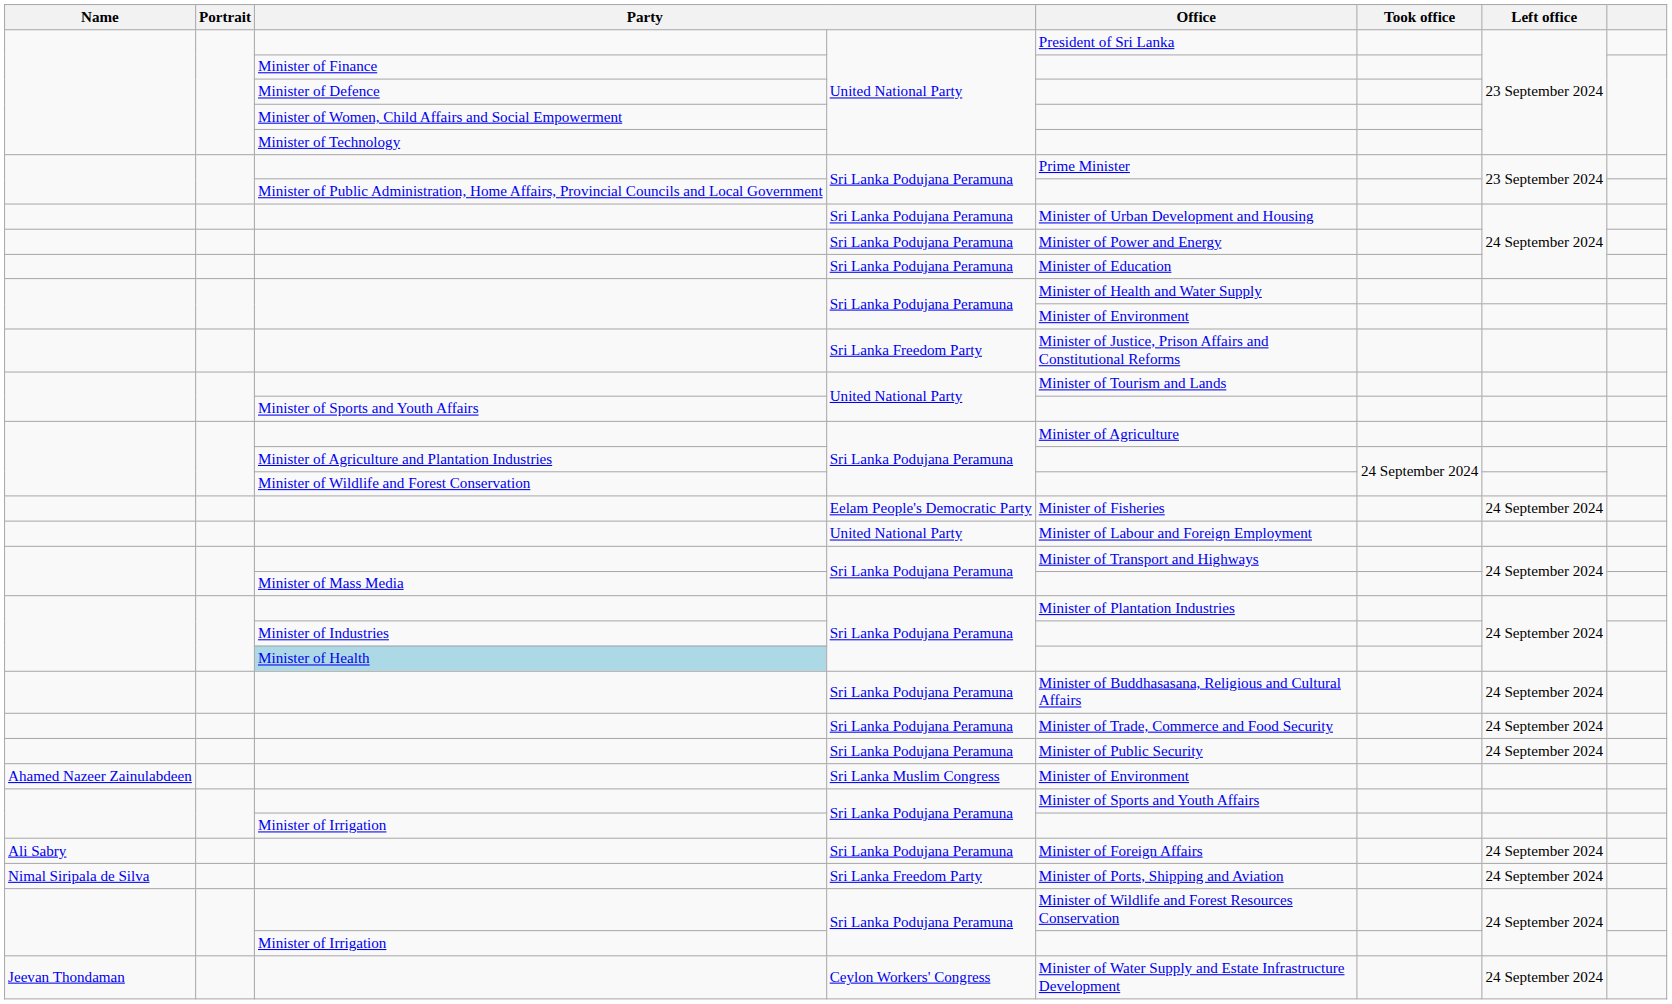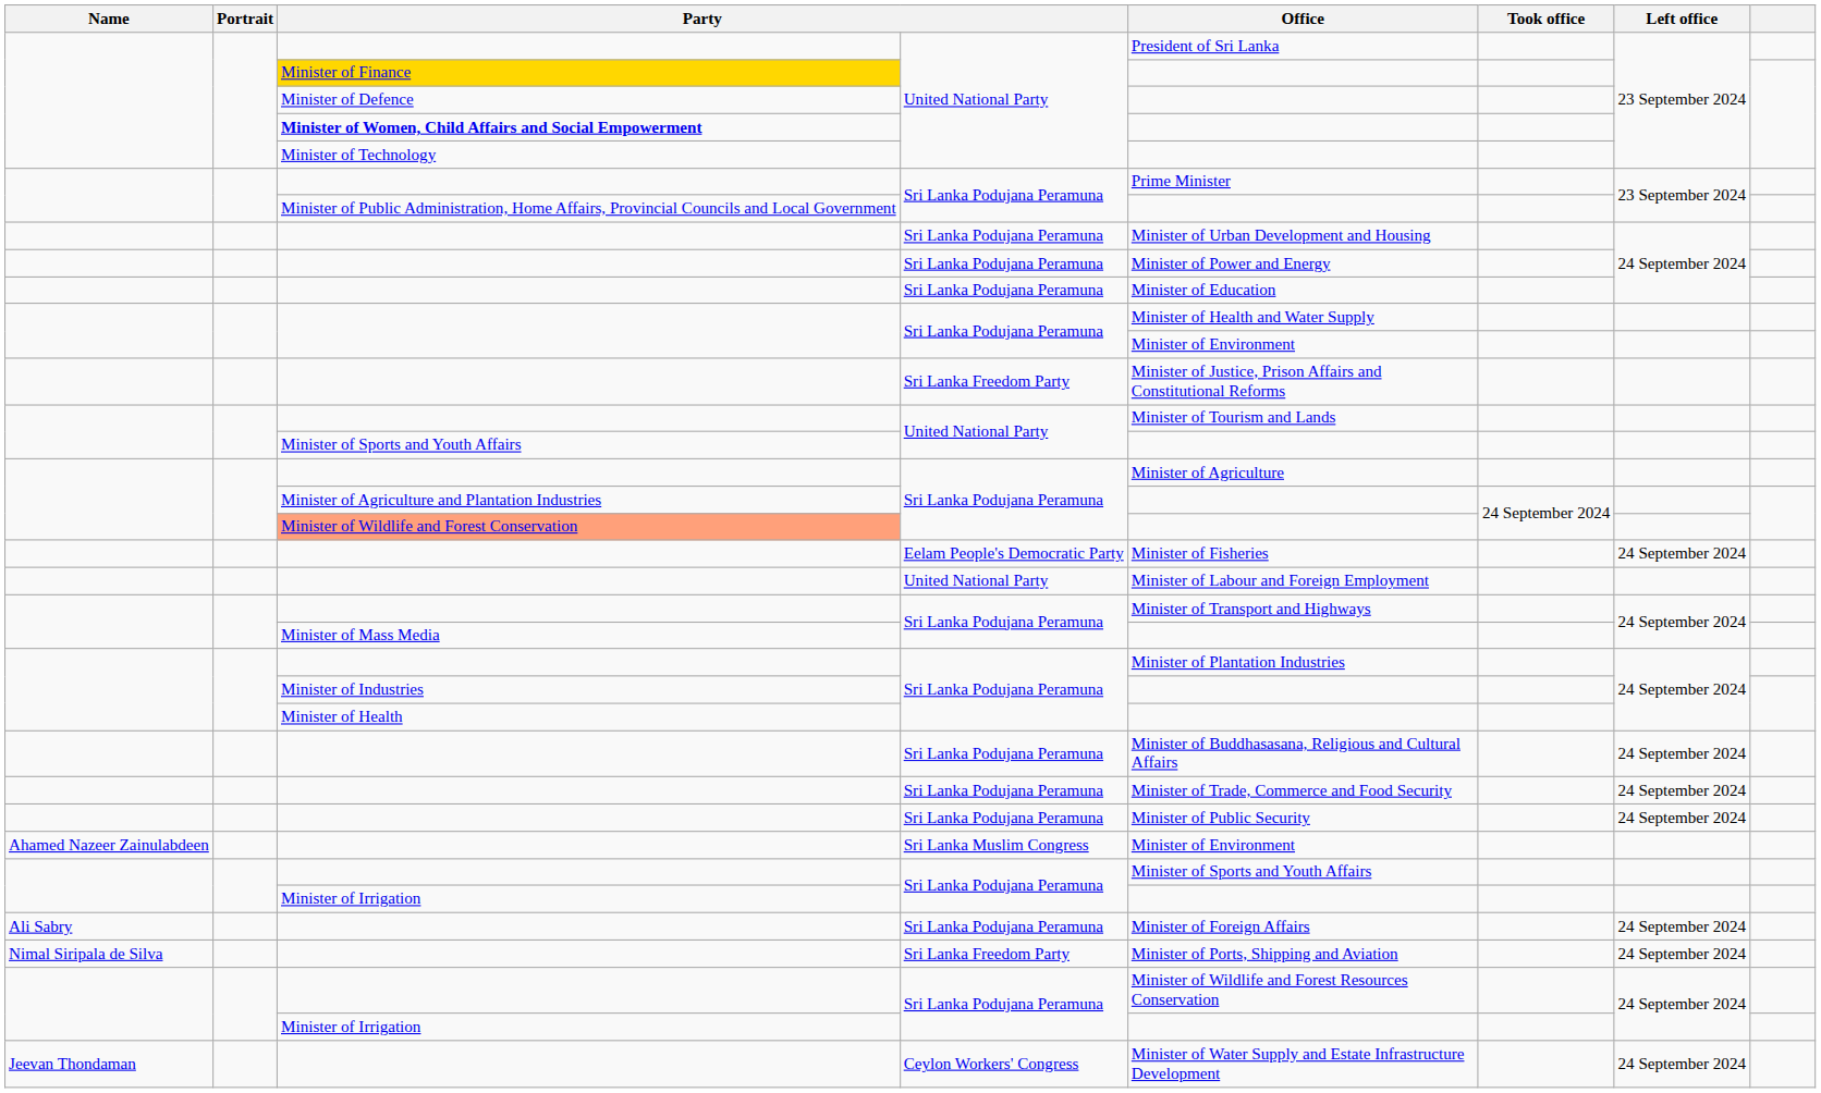Minister of Finance | column 3: no background -> gold background
Minister of Women, Child Affairs and Social Empowerment | column 3: normal -> bold
Minister of Wildlife and Forest Conservation | column 3: no background -> lightsalmon background
Minister of Health | column 3: lightblue background -> no background
